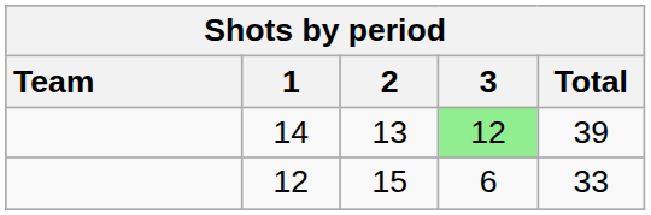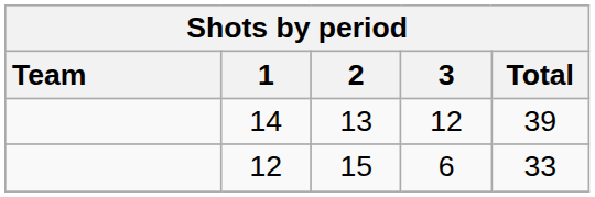14 | 3: lightgreen background -> no background
